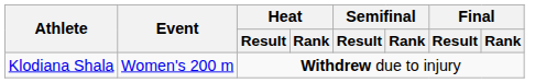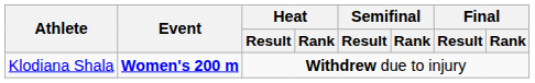Klodiana Shala | Event: normal -> bold
